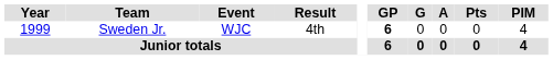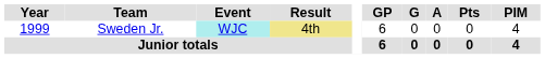1999 | Event: no background -> paleturquoise background
1999 | Result: no background -> khaki background
1999 | GP: bold -> normal
